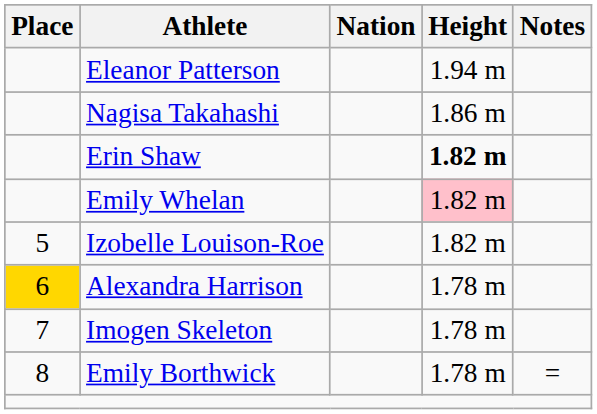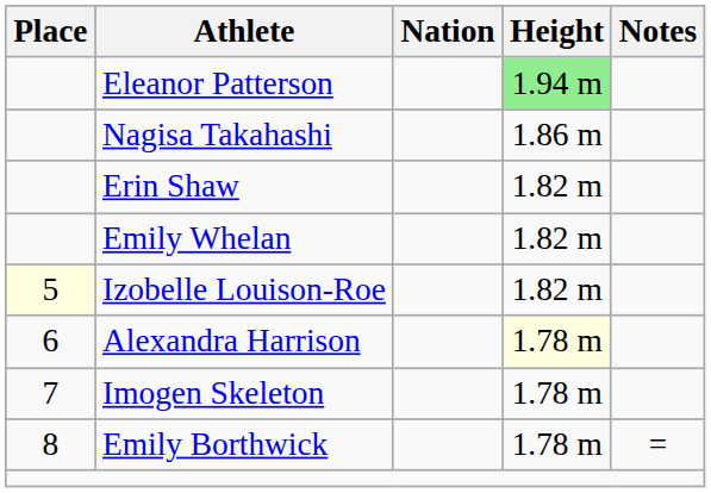Eleanor Patterson | Height: no background -> lightgreen background
Erin Shaw | Height: bold -> normal
Emily Whelan | Height: pink background -> no background
Izobelle Louison-Roe | Place: no background -> lightyellow background
Alexandra Harrison | Place: gold background -> no background
Alexandra Harrison | Height: no background -> lightyellow background
